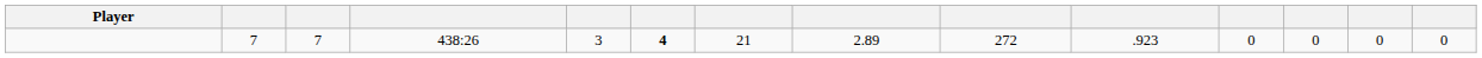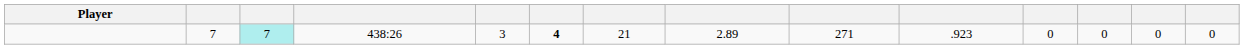row 2 | column 3: no background -> paleturquoise background
row 2 | column 9: 272 -> 271
